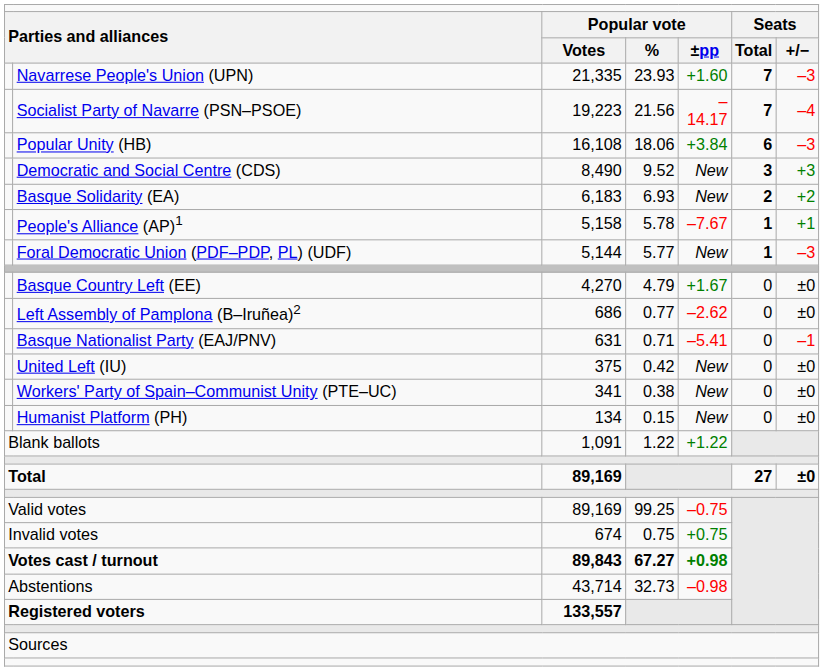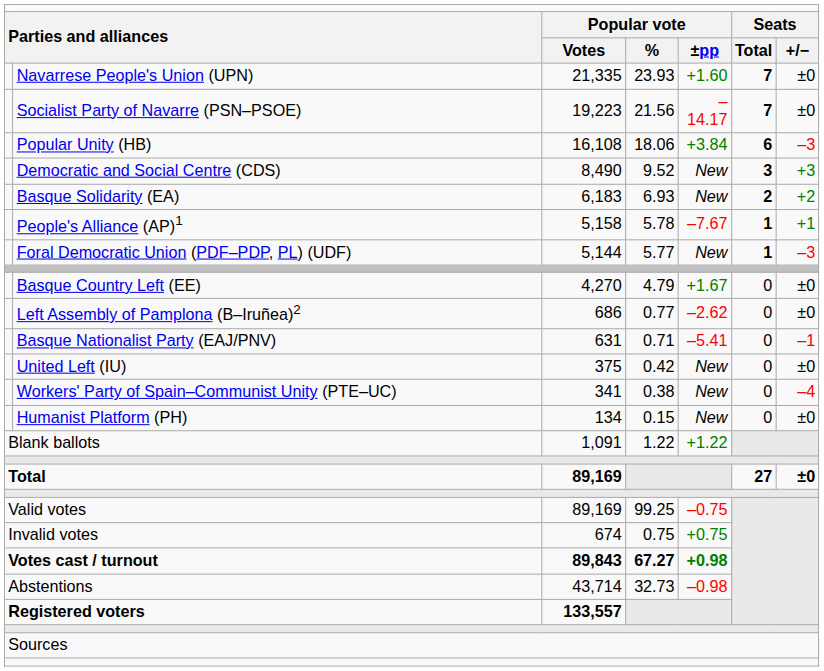Navarrese People's Union (UPN) | column 7: –3 -> ±0
Socialist Party of Navarre (PSN–PSOE) | column 7: –4 -> ±0
Workers' Party of Spain–Communist Unity (PTE–UC) | column 7: ±0 -> –4
